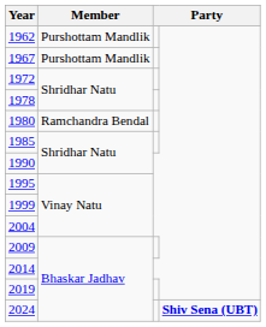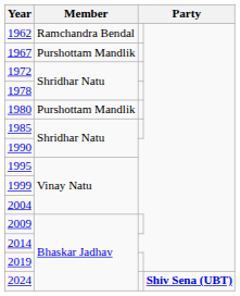1962 | Member: Purshottam Mandlik -> Ramchandra Bendal
1980 | Member: Ramchandra Bendal -> Purshottam Mandlik
